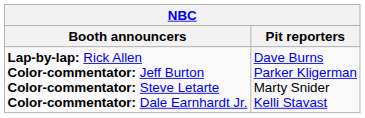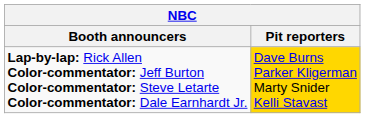row 3 | Pit reporters: no background -> gold background
